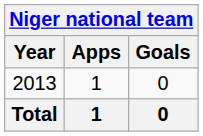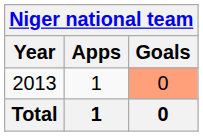2013 | Goals: no background -> lightsalmon background
